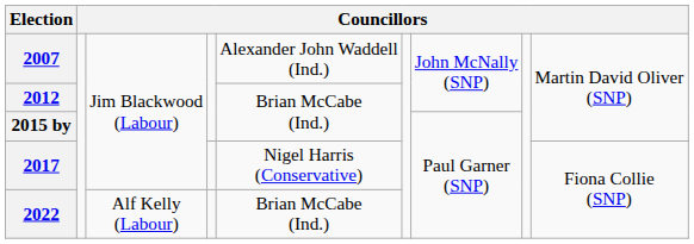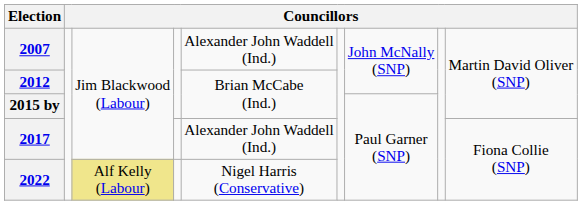2017 | column 5: Nigel Harris (Conservative) -> Alexander John Waddell (Ind.)
2022 | column 3: no background -> khaki background
2022 | column 5: Brian McCabe (Ind.) -> Nigel Harris (Conservative)
